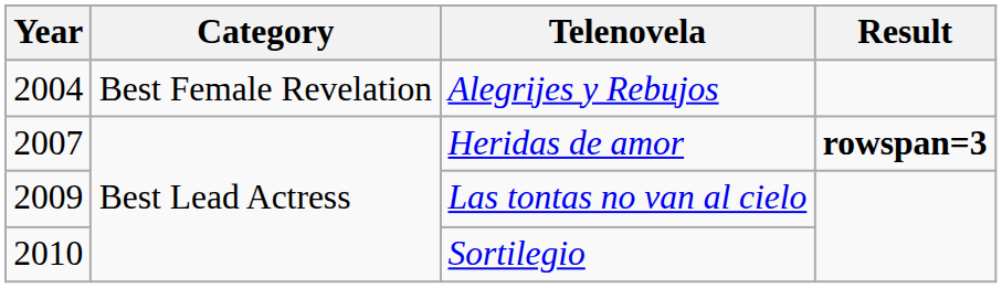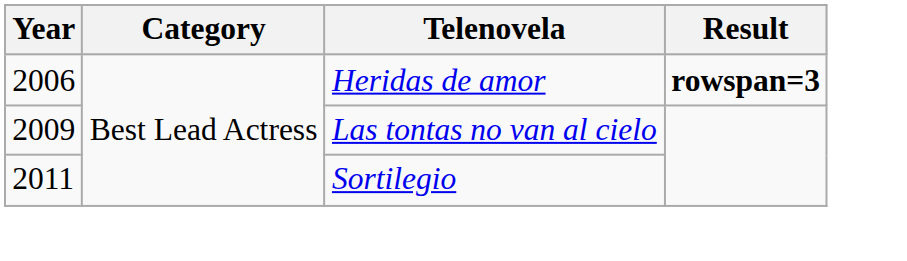- row: 2004 | Best Female Revelation | Alegrijes y Rebujos
Heridas de amor | Year: 2007 -> 2006
Sortilegio | Year: 2010 -> 2011
